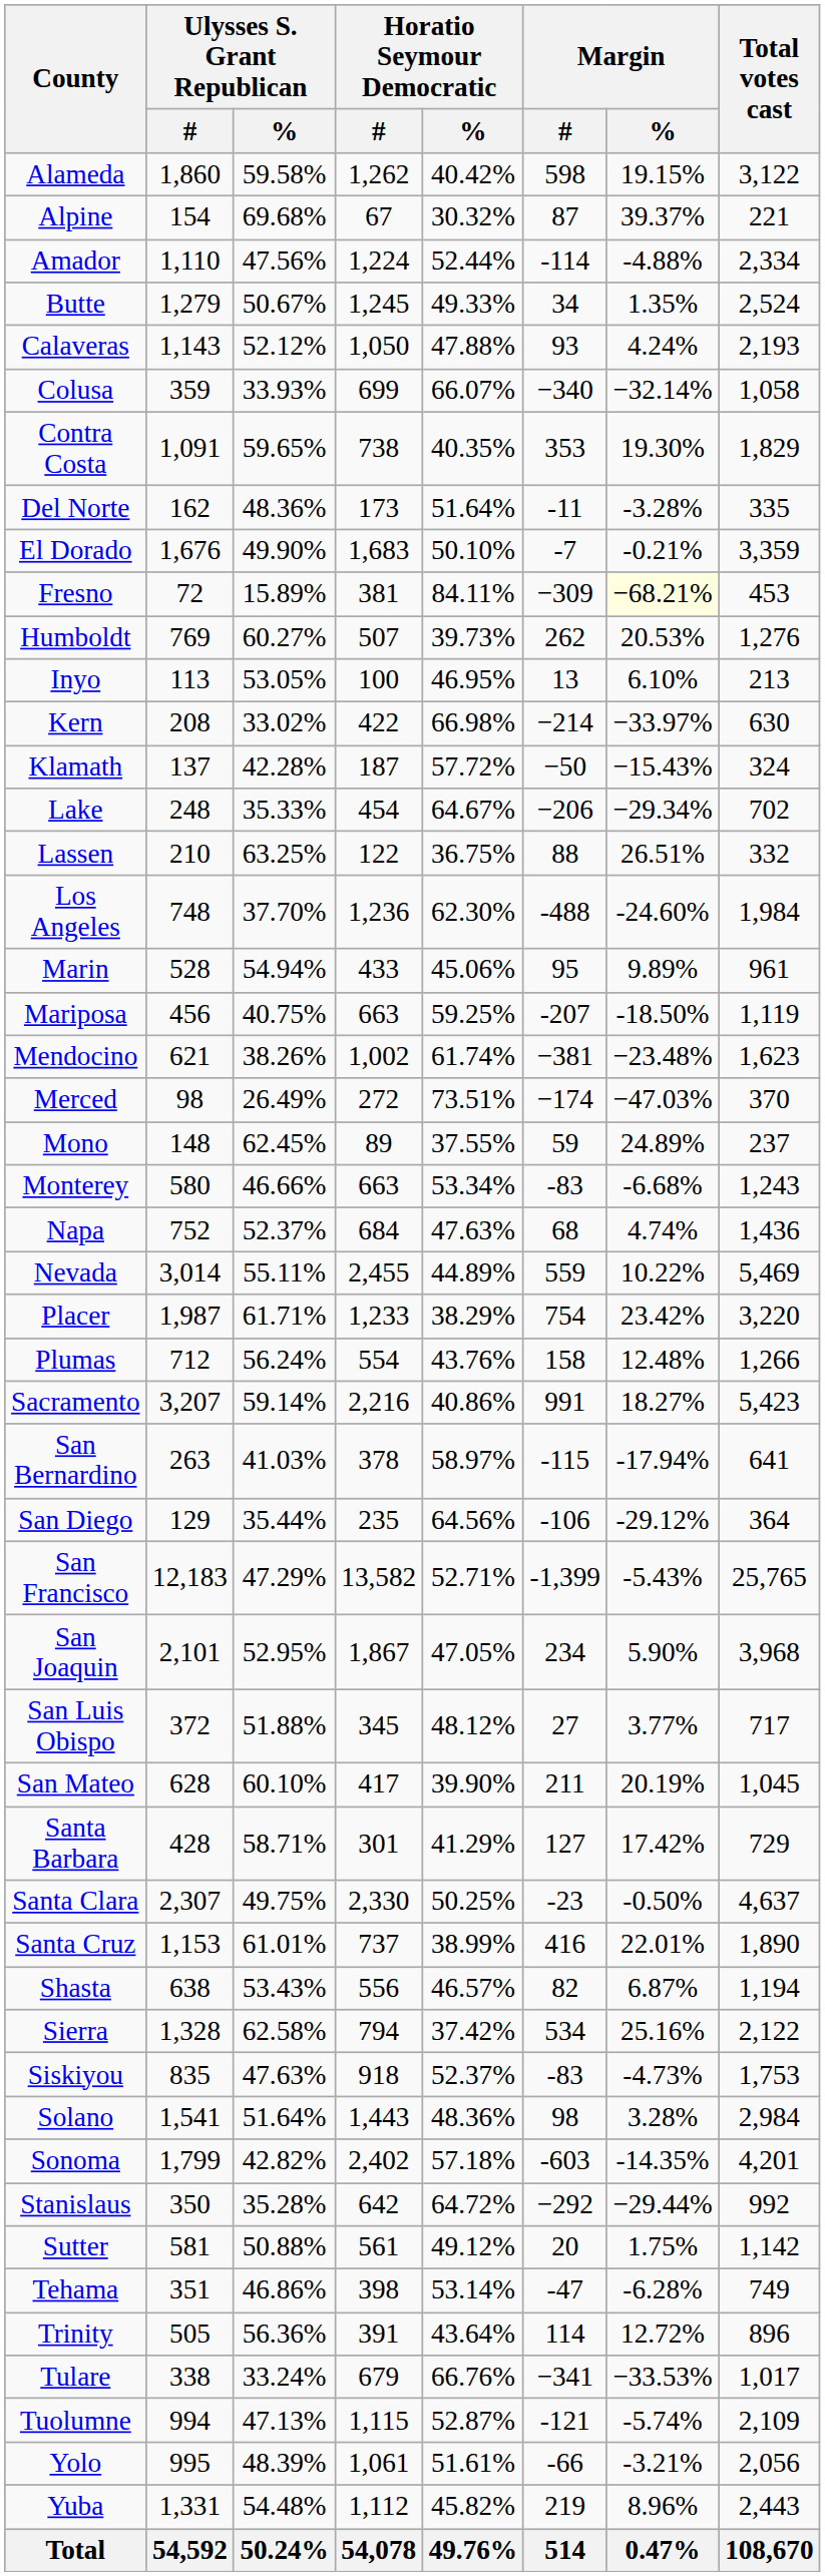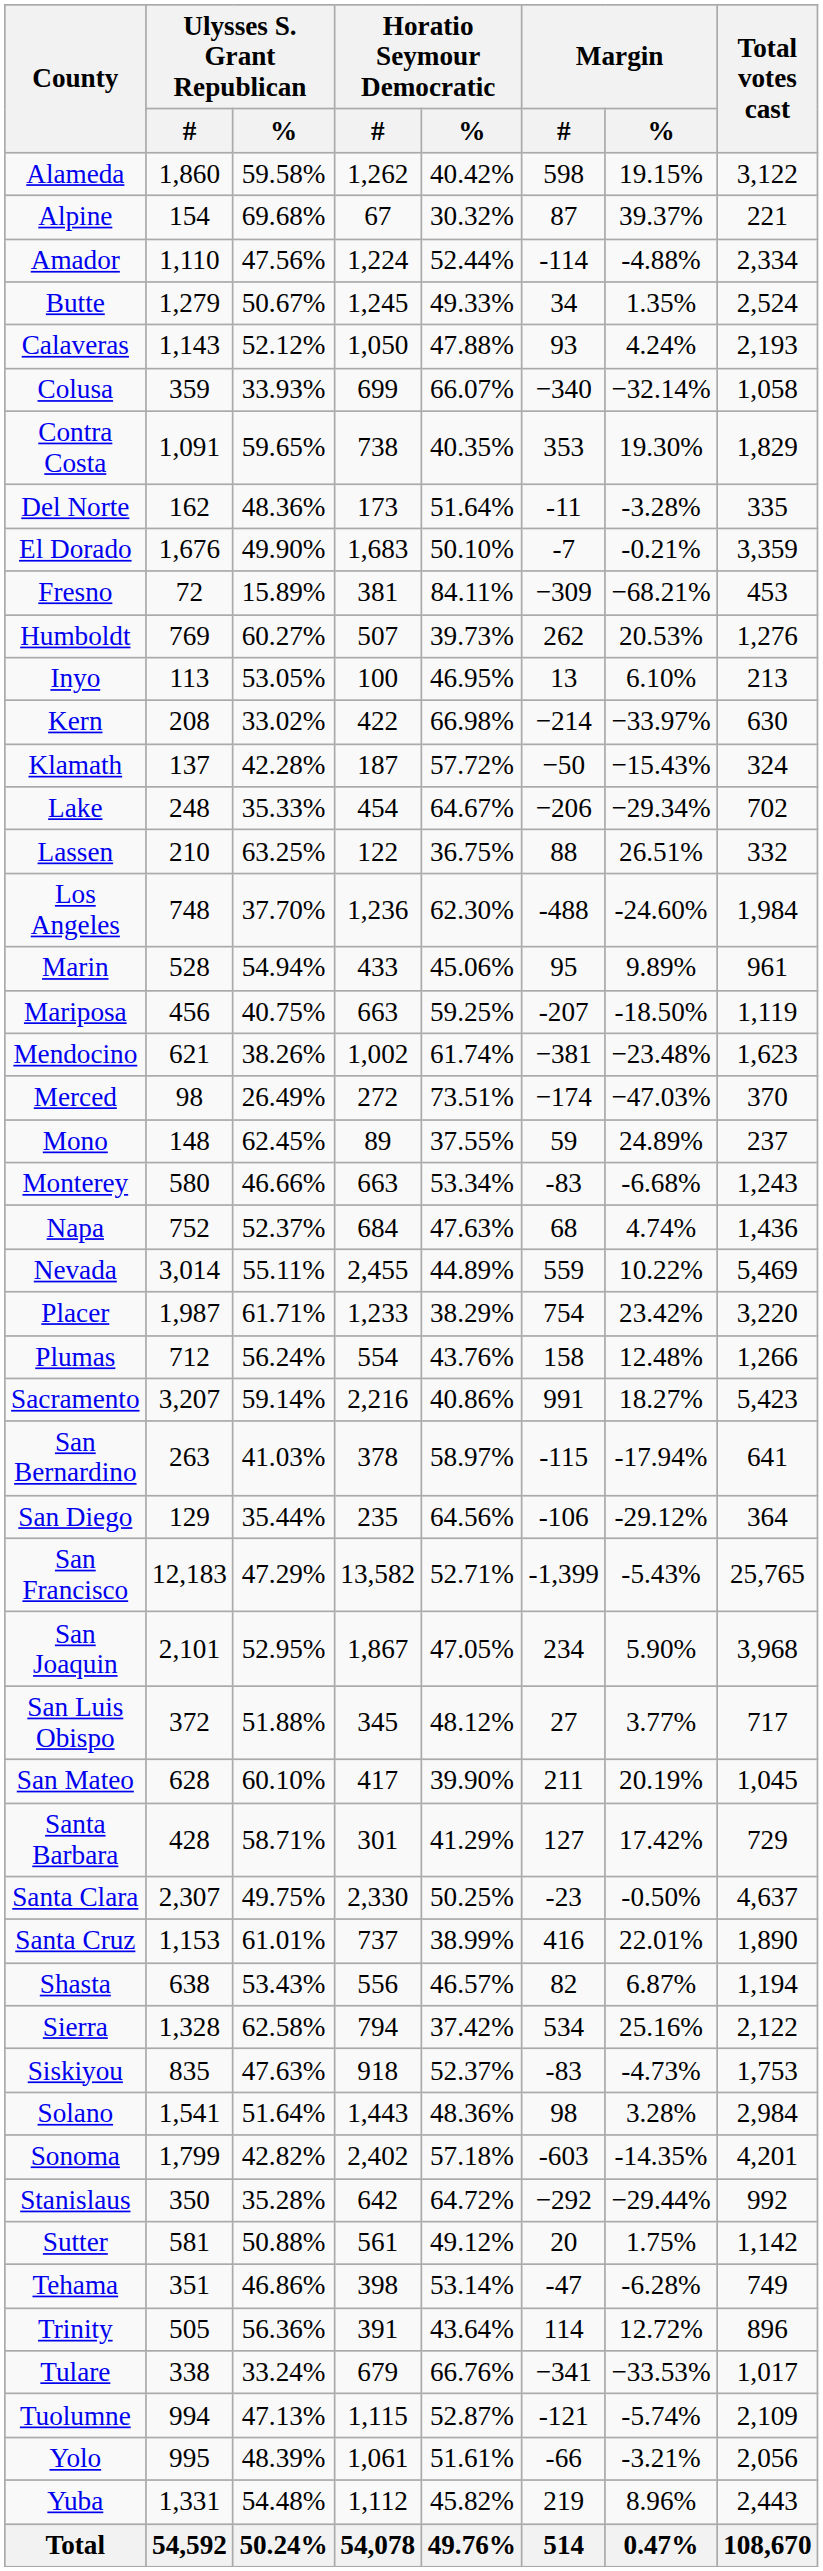Fresno | Margin / %: lightyellow background -> no background
